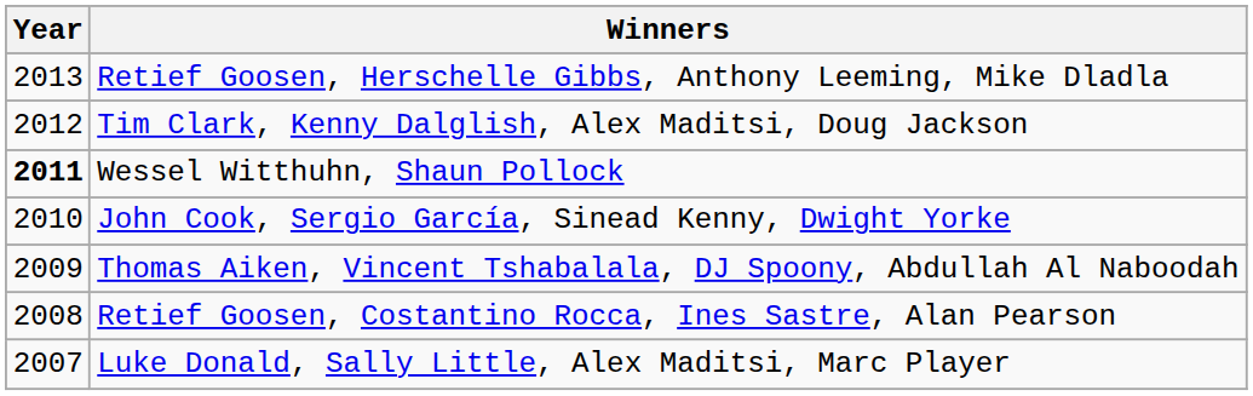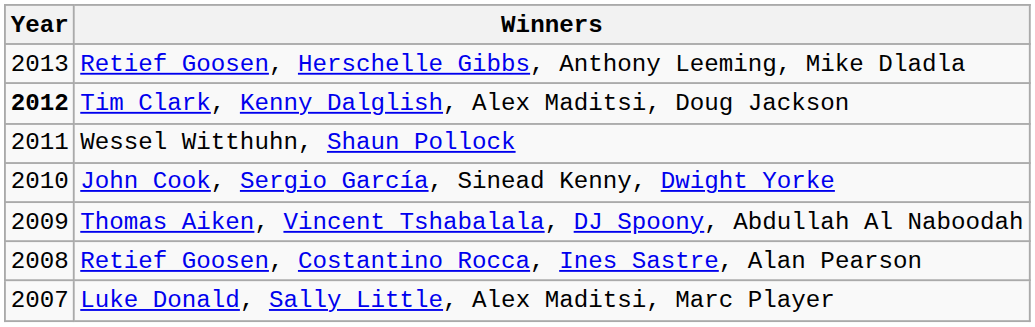Tim Clark, Kenny Dalglish, Alex Maditsi, Doug Jackson | Year: normal -> bold
Wessel Witthuhn, Shaun Pollock | Year: bold -> normal
